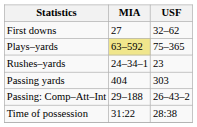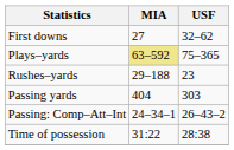Rushes–yards | MIA: 24–34–1 -> 29–188
Passing: Comp–Att–Int | MIA: 29–188 -> 24–34–1
